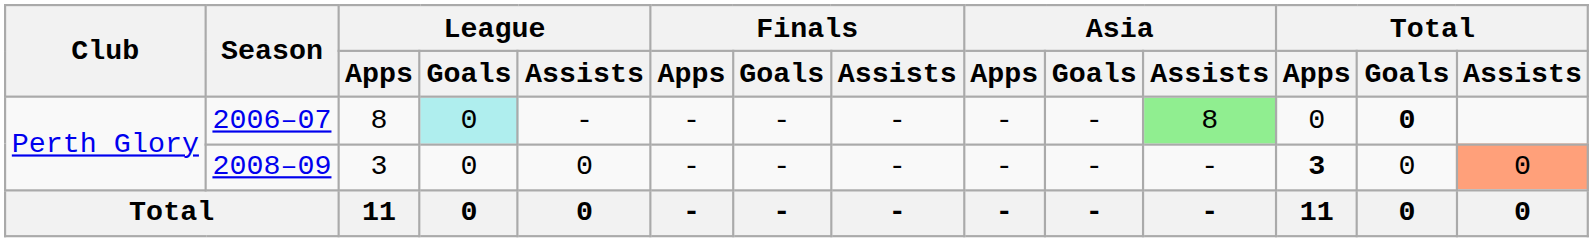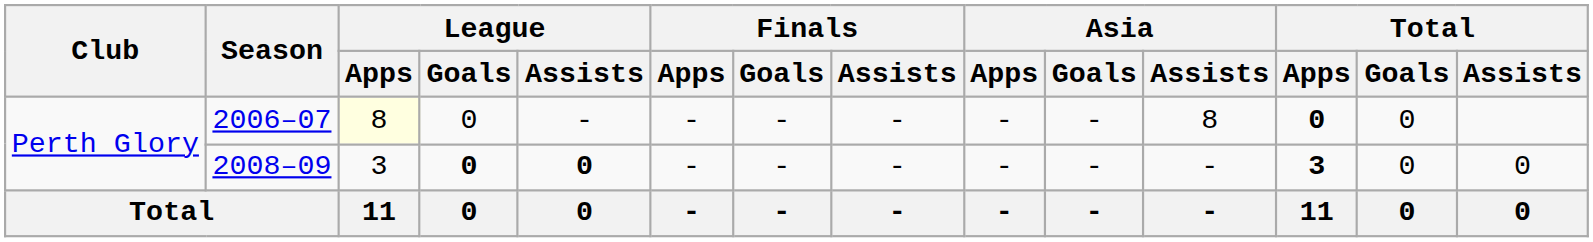2006–07 | League / Apps: no background -> lightyellow background
2006–07 | League / Goals: paleturquoise background -> no background
2006–07 | Asia / Assists: lightgreen background -> no background
2006–07 | Total / Apps: normal -> bold
2006–07 | Total / Goals: bold -> normal
2008–09 | League / Goals: normal -> bold
2008–09 | League / Assists: normal -> bold
2008–09 | Total / Assists: lightsalmon background -> no background
